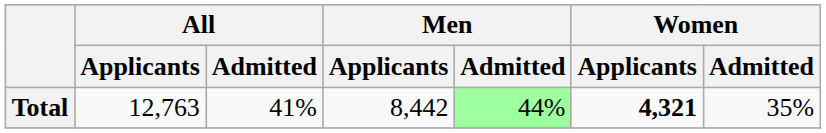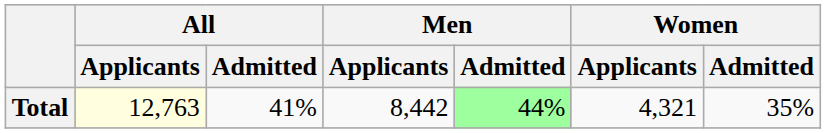row 3 | All / Applicants: no background -> lightyellow background
row 3 | Women / Applicants: bold -> normal
